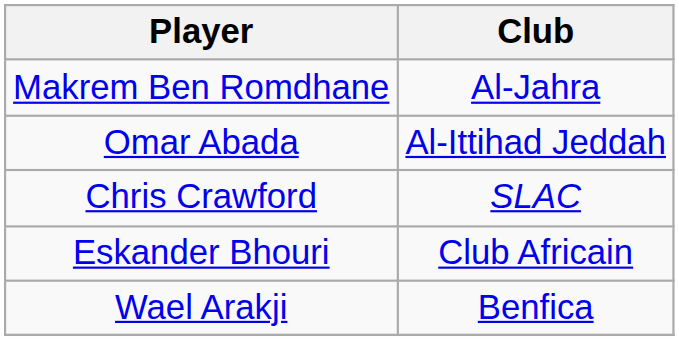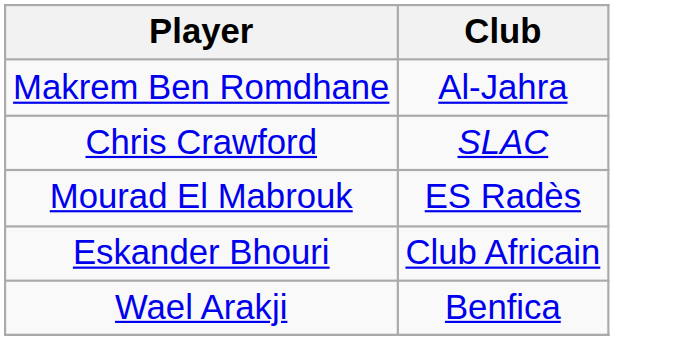- row: Omar Abada | Al-Ittihad Jeddah
+ row: Mourad El Mabrouk | ES Radès
